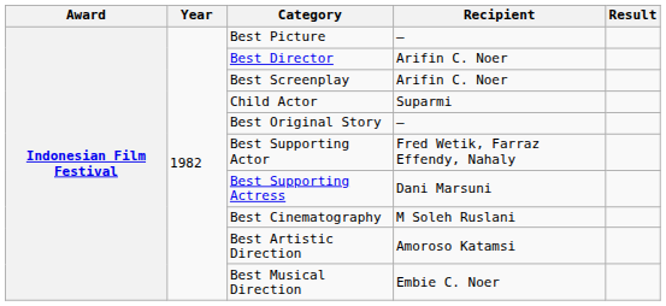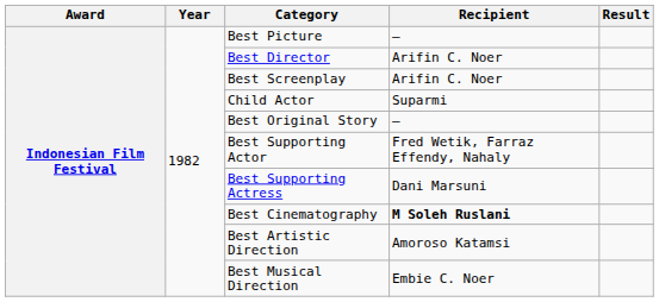Best Cinematography | Recipient: normal -> bold
